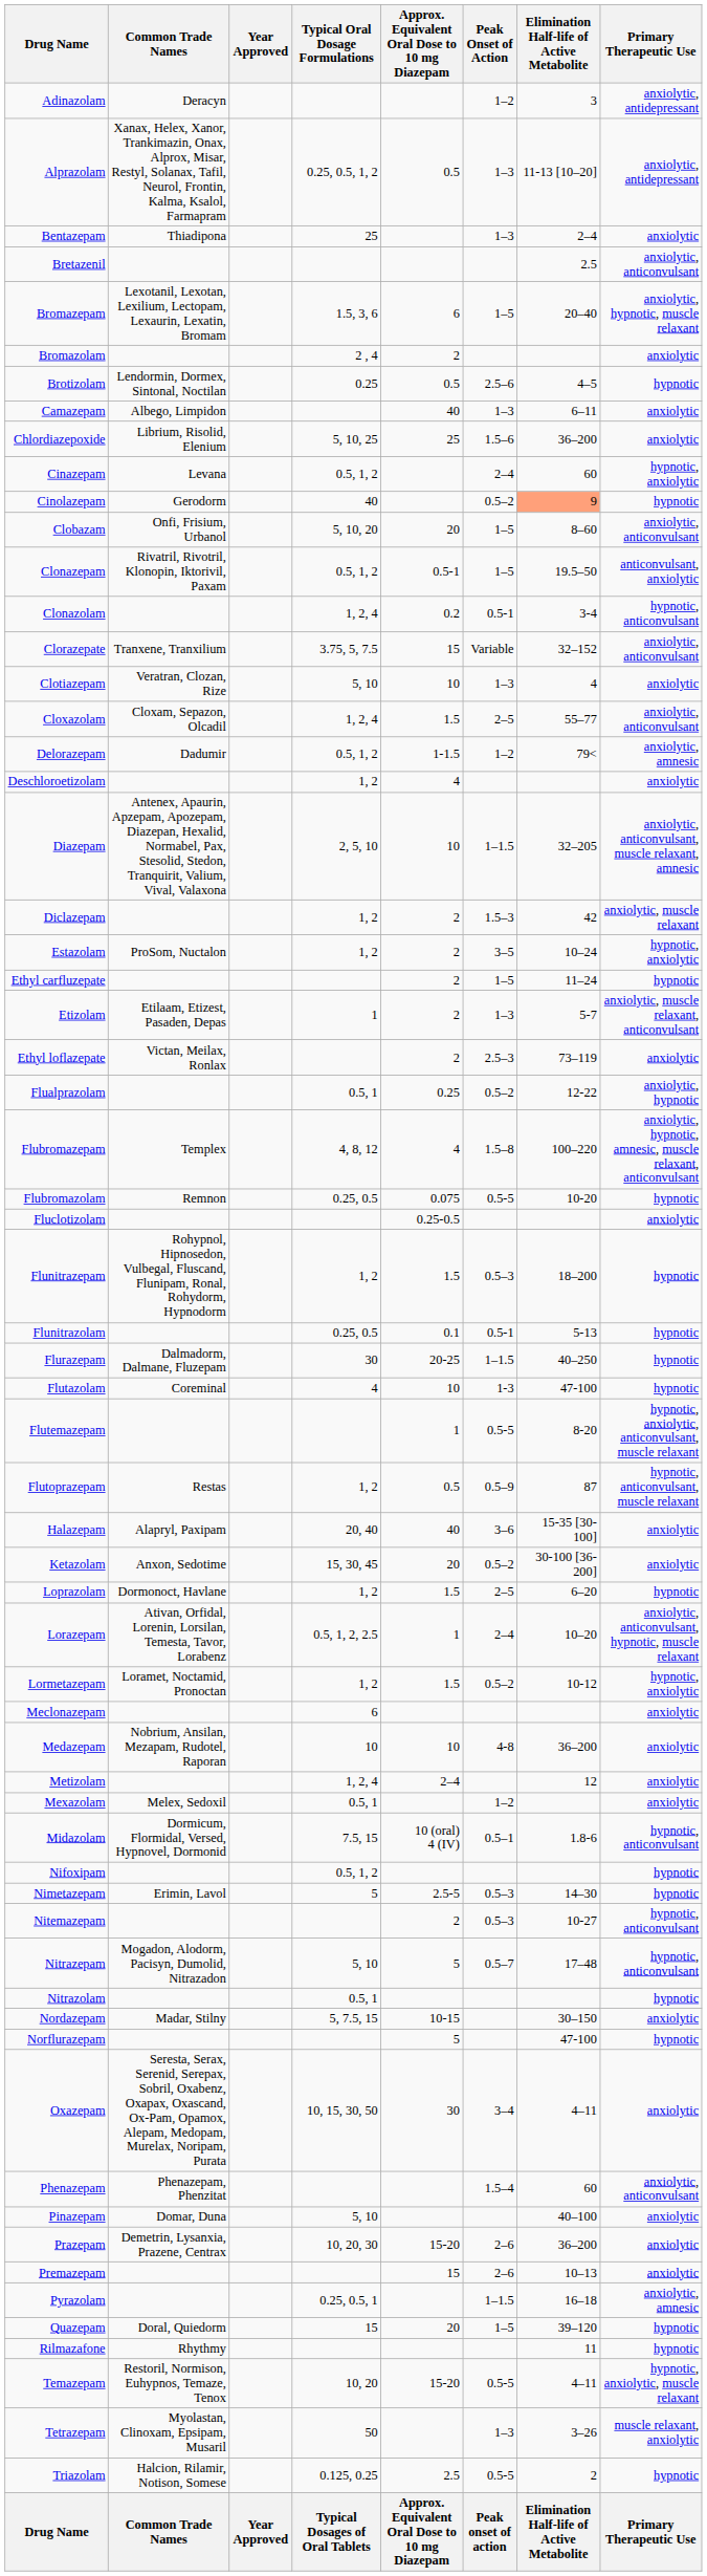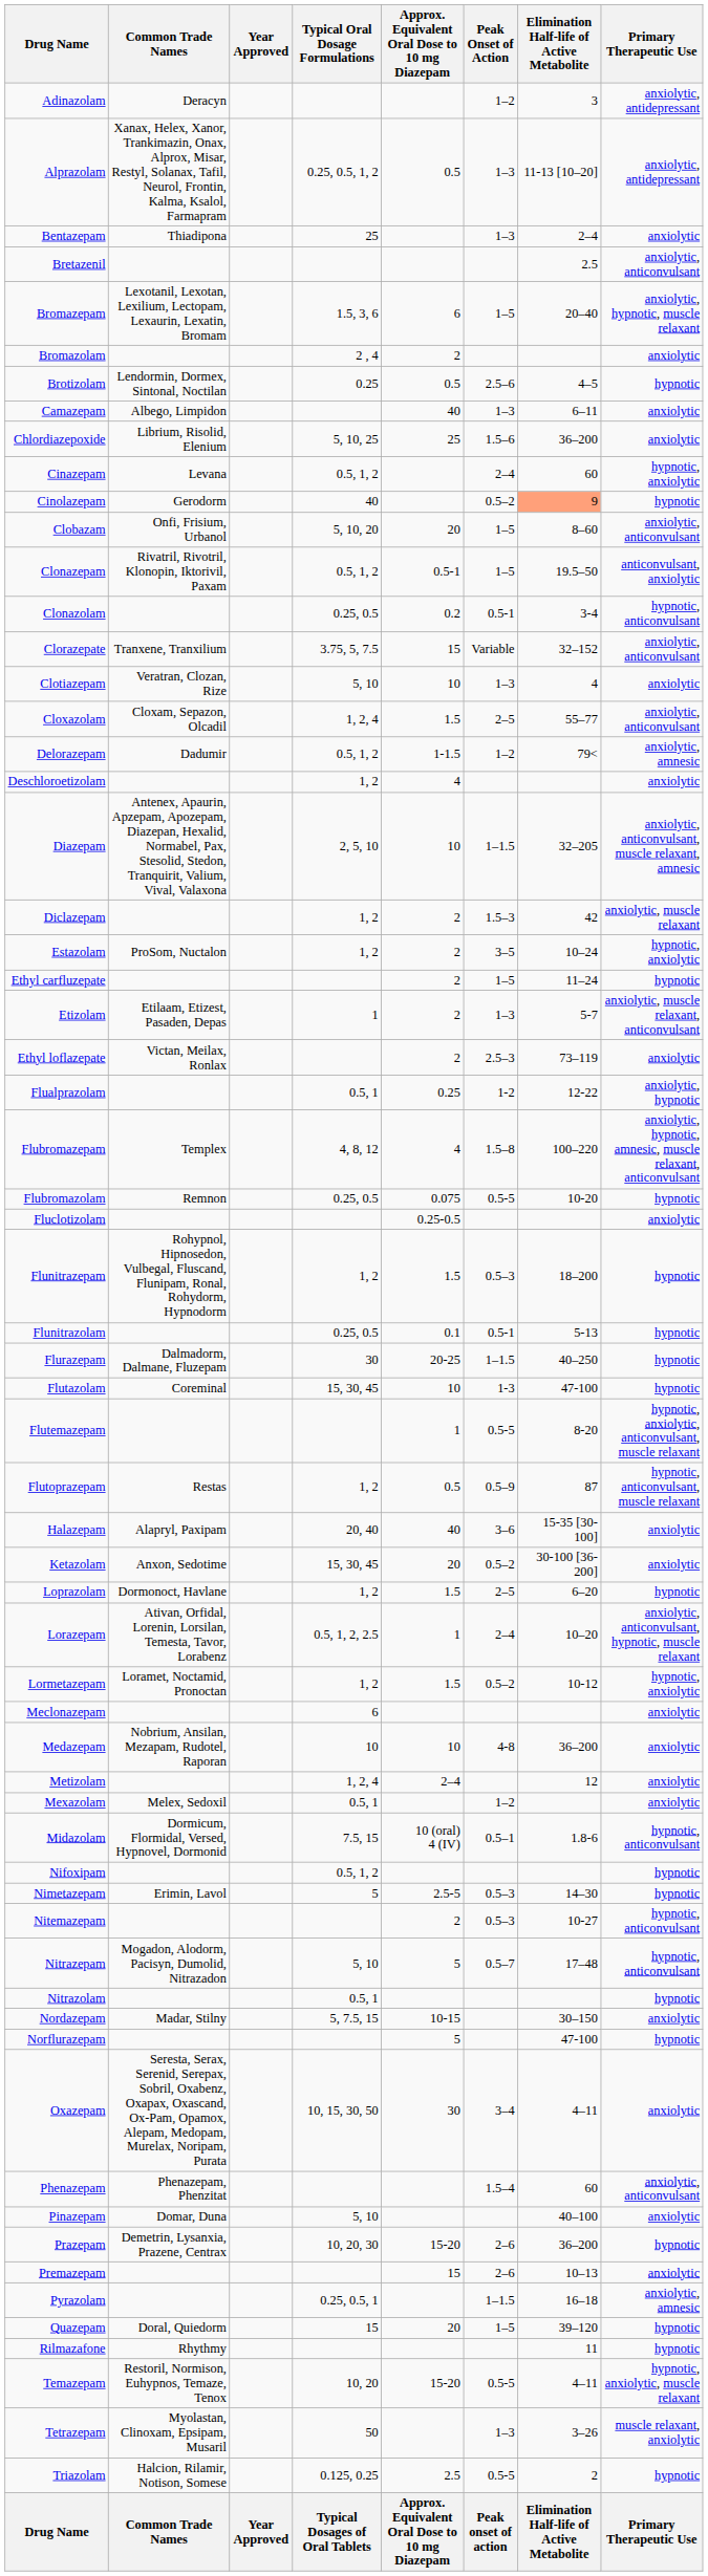Clonazolam | Typical Oral Dosage Formulations: 1, 2, 4 -> 0.25, 0.5
Flualprazolam | Peak Onset of Action: 0.5–2 -> 1-2
Flutazolam | Typical Oral Dosage Formulations: 4 -> 15, 30, 45
Prazepam | Primary Therapeutic Use: anxiolytic -> hypnotic
